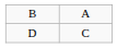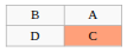D | column 2: no background -> lightsalmon background
